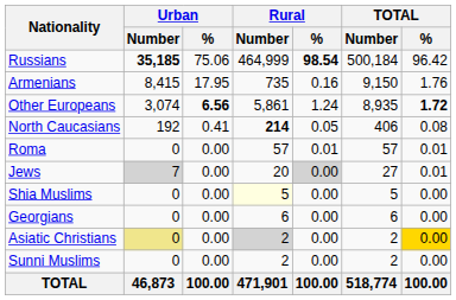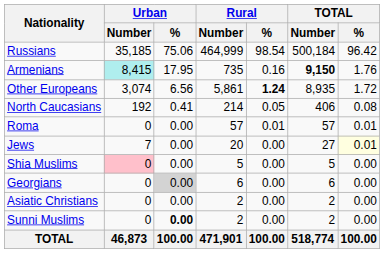Russians | Urban / Number: bold -> normal
Russians | Rural / %: bold -> normal
Armenians | Urban / Number: no background -> paleturquoise background
Armenians | TOTAL / Number: normal -> bold
Other Europeans | Urban / %: bold -> normal
Other Europeans | Rural / %: normal -> bold
Other Europeans | TOTAL / %: bold -> normal
North Caucasians | Rural / Number: bold -> normal
Jews | Urban / Number: lightgrey background -> no background
Jews | Rural / %: lightgrey background -> no background
Jews | TOTAL / %: no background -> lightyellow background
Shia Muslims | Urban / Number: no background -> pink background
Shia Muslims | Rural / Number: lightyellow background -> no background
Georgians | Urban / %: no background -> lightgrey background
Asiatic Christians | Urban / Number: khaki background -> no background
Asiatic Christians | Rural / Number: lightgrey background -> no background
Asiatic Christians | TOTAL / %: gold background -> no background
Sunni Muslims | Urban / %: normal -> bold
